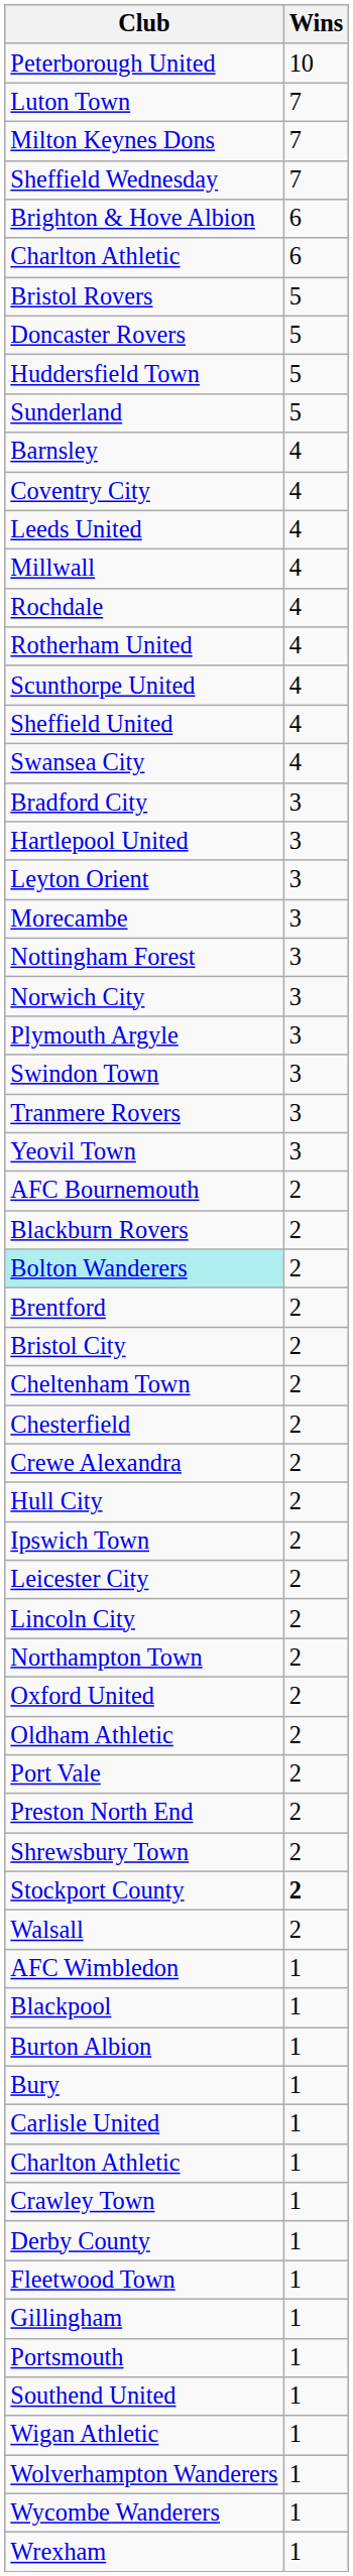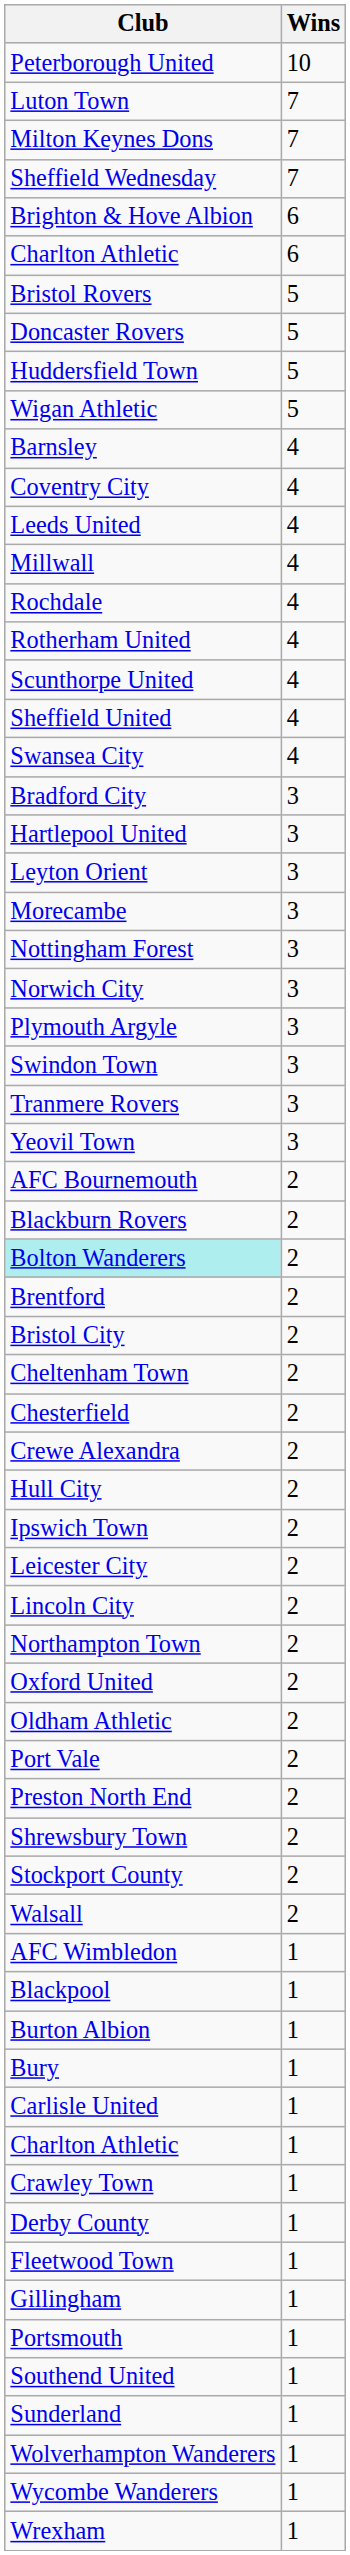row 11 | Club: Sunderland -> Wigan Athletic
row 49 | Wins: bold -> normal
row 63 | Club: Wigan Athletic -> Sunderland
